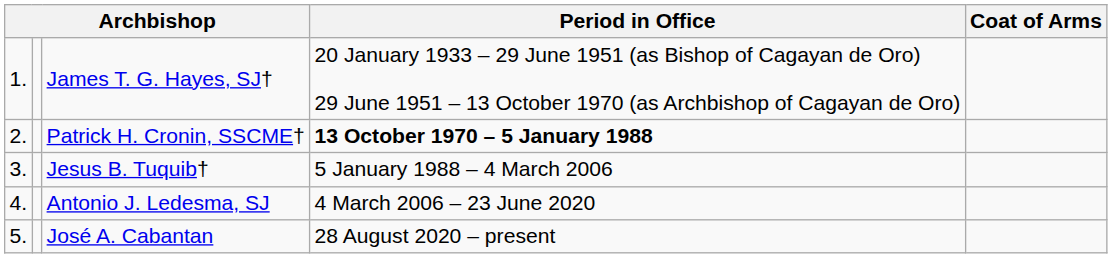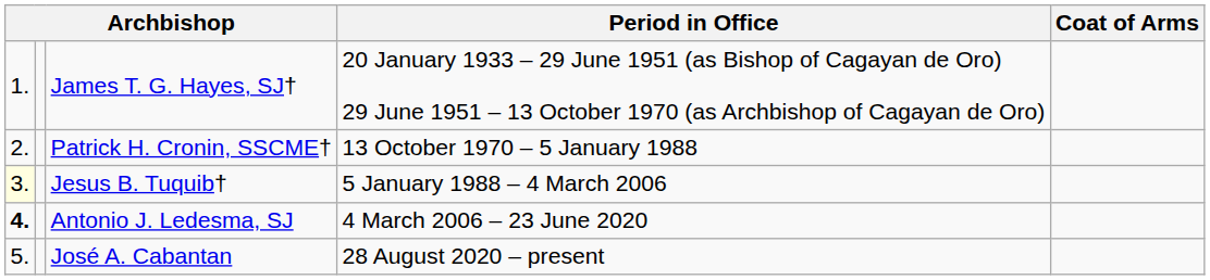Patrick H. Cronin, SSCME† | Period in Office: bold -> normal
Jesus B. Tuquib† | column 1: no background -> lightyellow background
Antonio J. Ledesma, SJ | column 1: normal -> bold
